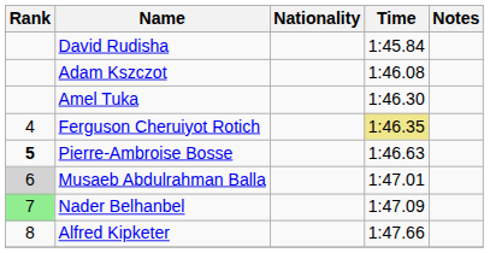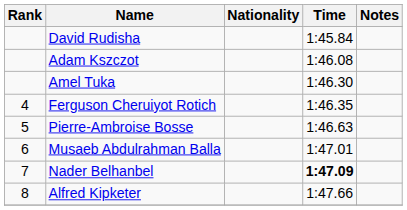Ferguson Cheruiyot Rotich | Time: khaki background -> no background
Pierre-Ambroise Bosse | Rank: bold -> normal
Musaeb Abdulrahman Balla | Rank: lightgrey background -> no background
Nader Belhanbel | Rank: lightgreen background -> no background
Nader Belhanbel | Time: normal -> bold
